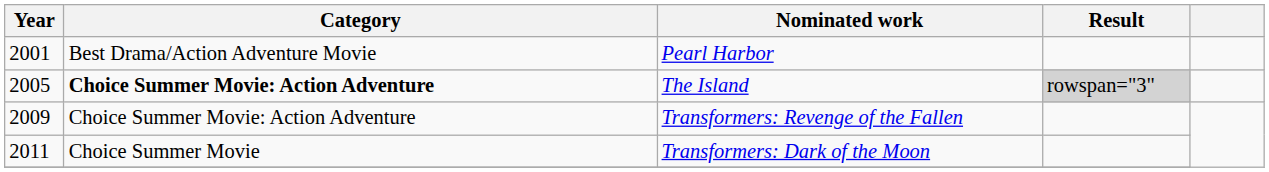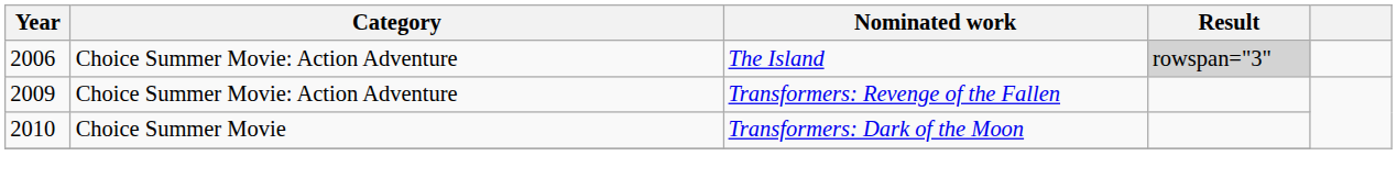- row: 2001 | Best Drama/Action Adventure Movie | Pearl Harbor
The Island | Year: 2005 -> 2006
The Island | Category: bold -> normal
Transformers: Dark of the Moon | Year: 2011 -> 2010
